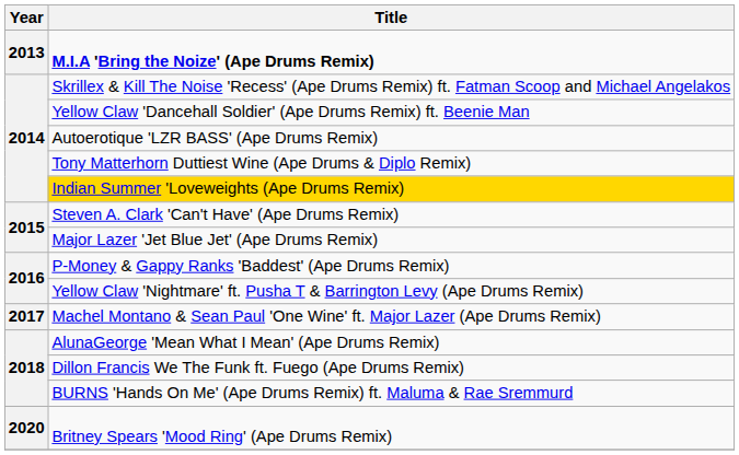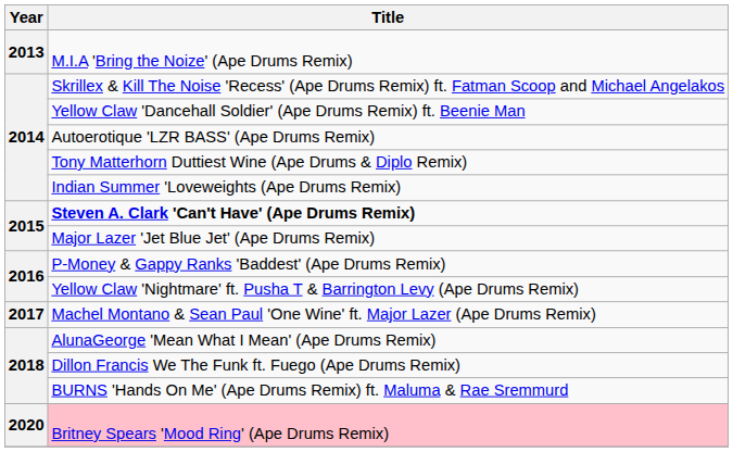M.I.A 'Bring the Noize' (Ape Drums Remix) | Title: bold -> normal
Indian Summer 'Loveweights (Ape Drums Remix) | Title: gold background -> no background
Steven A. Clark 'Can't Have' (Ape Drums Remix) | Title: normal -> bold
Britney Spears 'Mood Ring' (Ape Drums Remix) | Title: no background -> pink background
